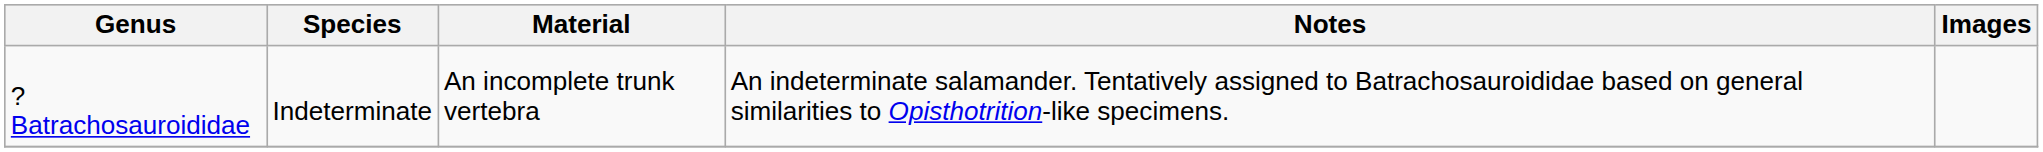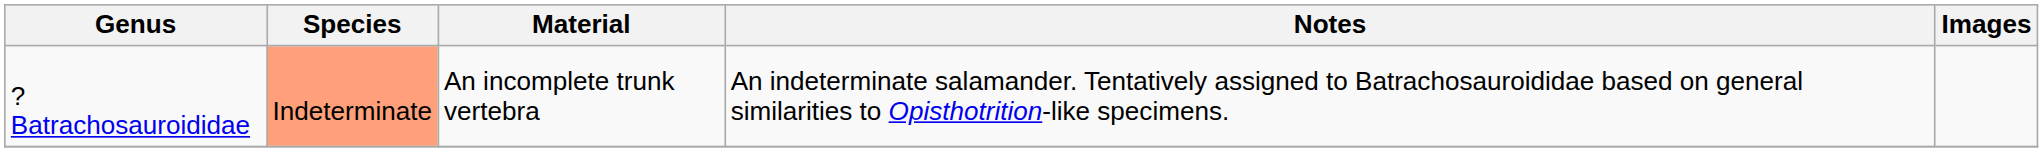?Batrachosauroididae | Species: no background -> lightsalmon background
